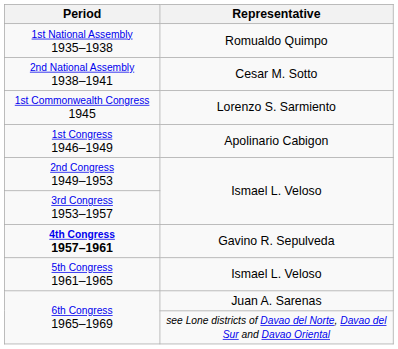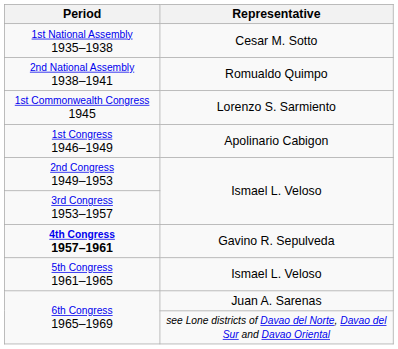row 2 | Representative: Romualdo Quimpo -> Cesar M. Sotto
row 3 | Representative: Cesar M. Sotto -> Romualdo Quimpo
